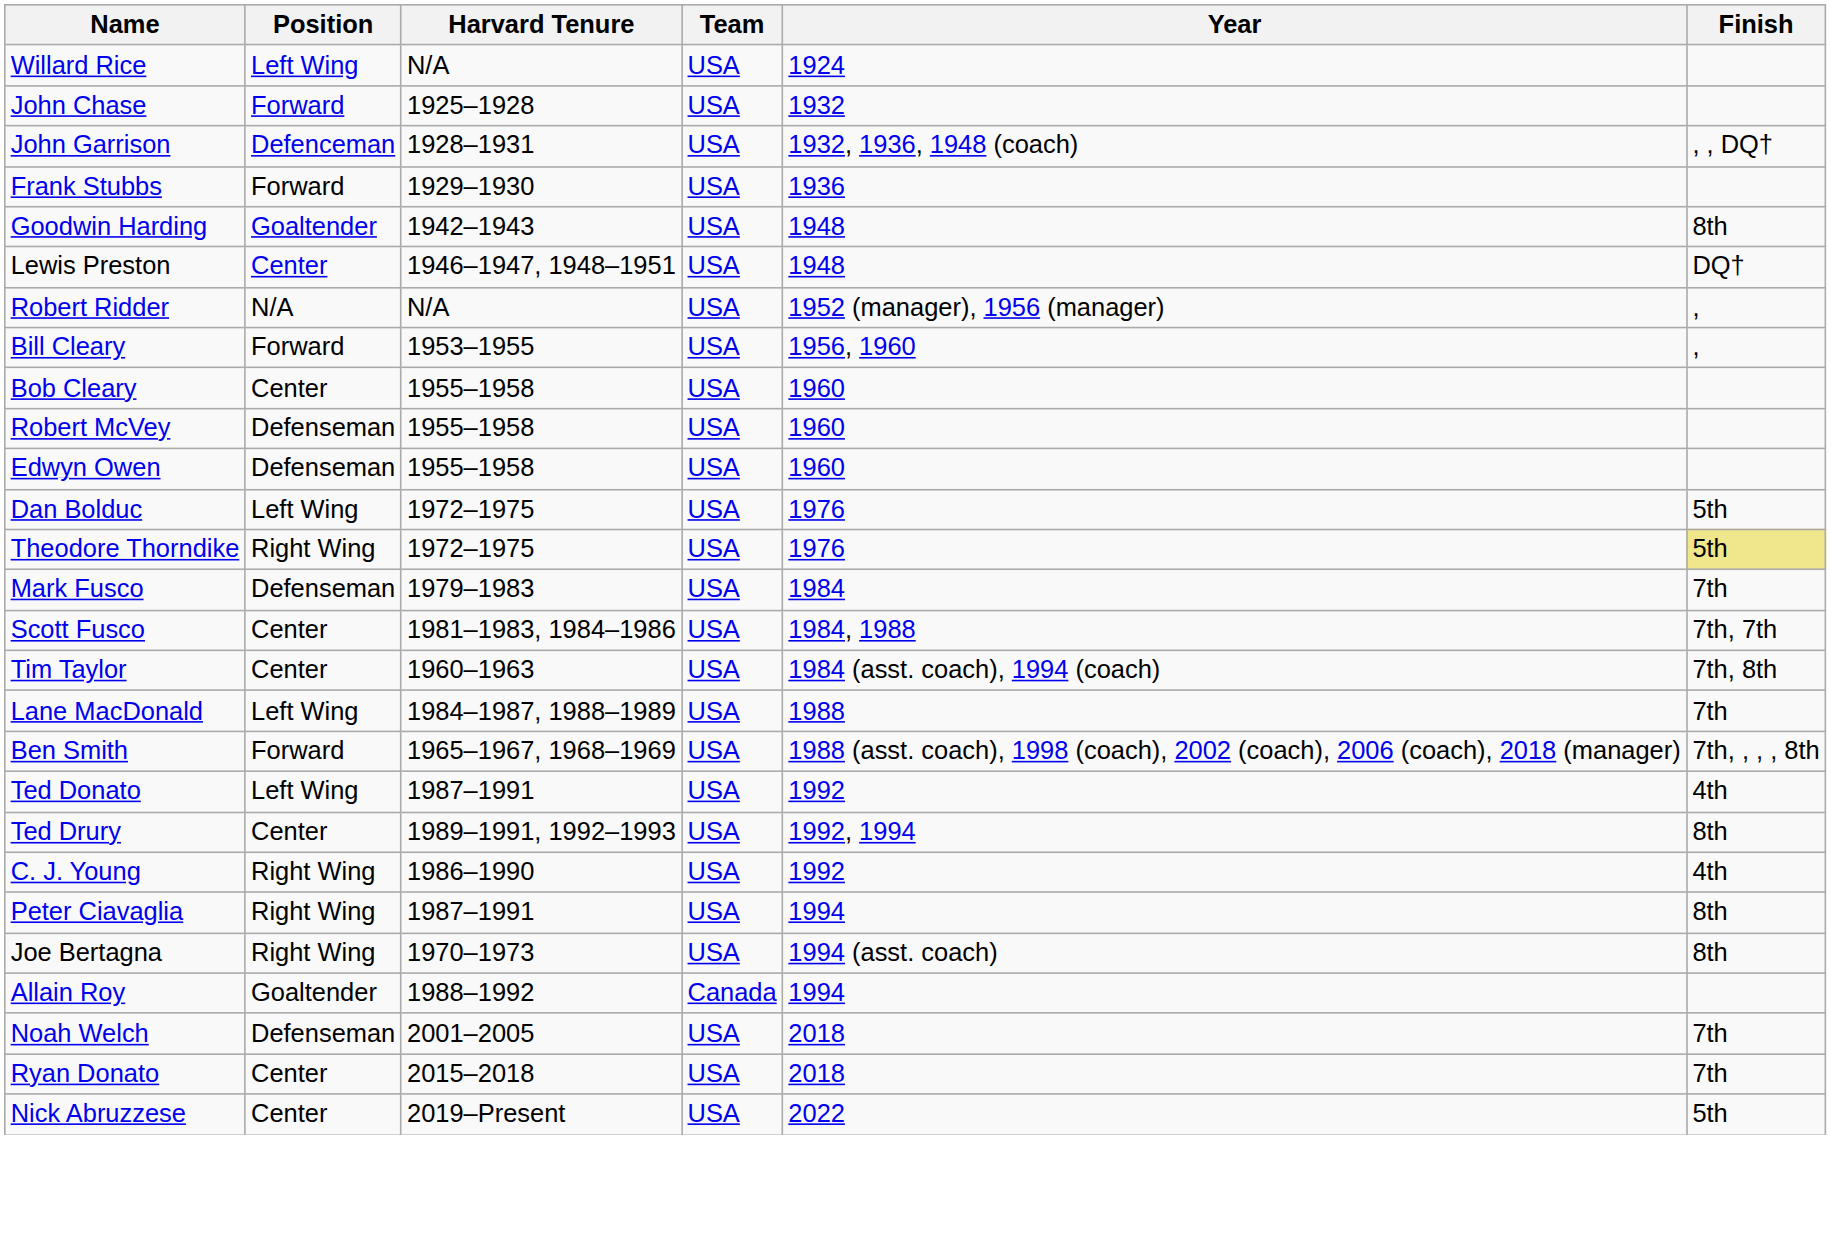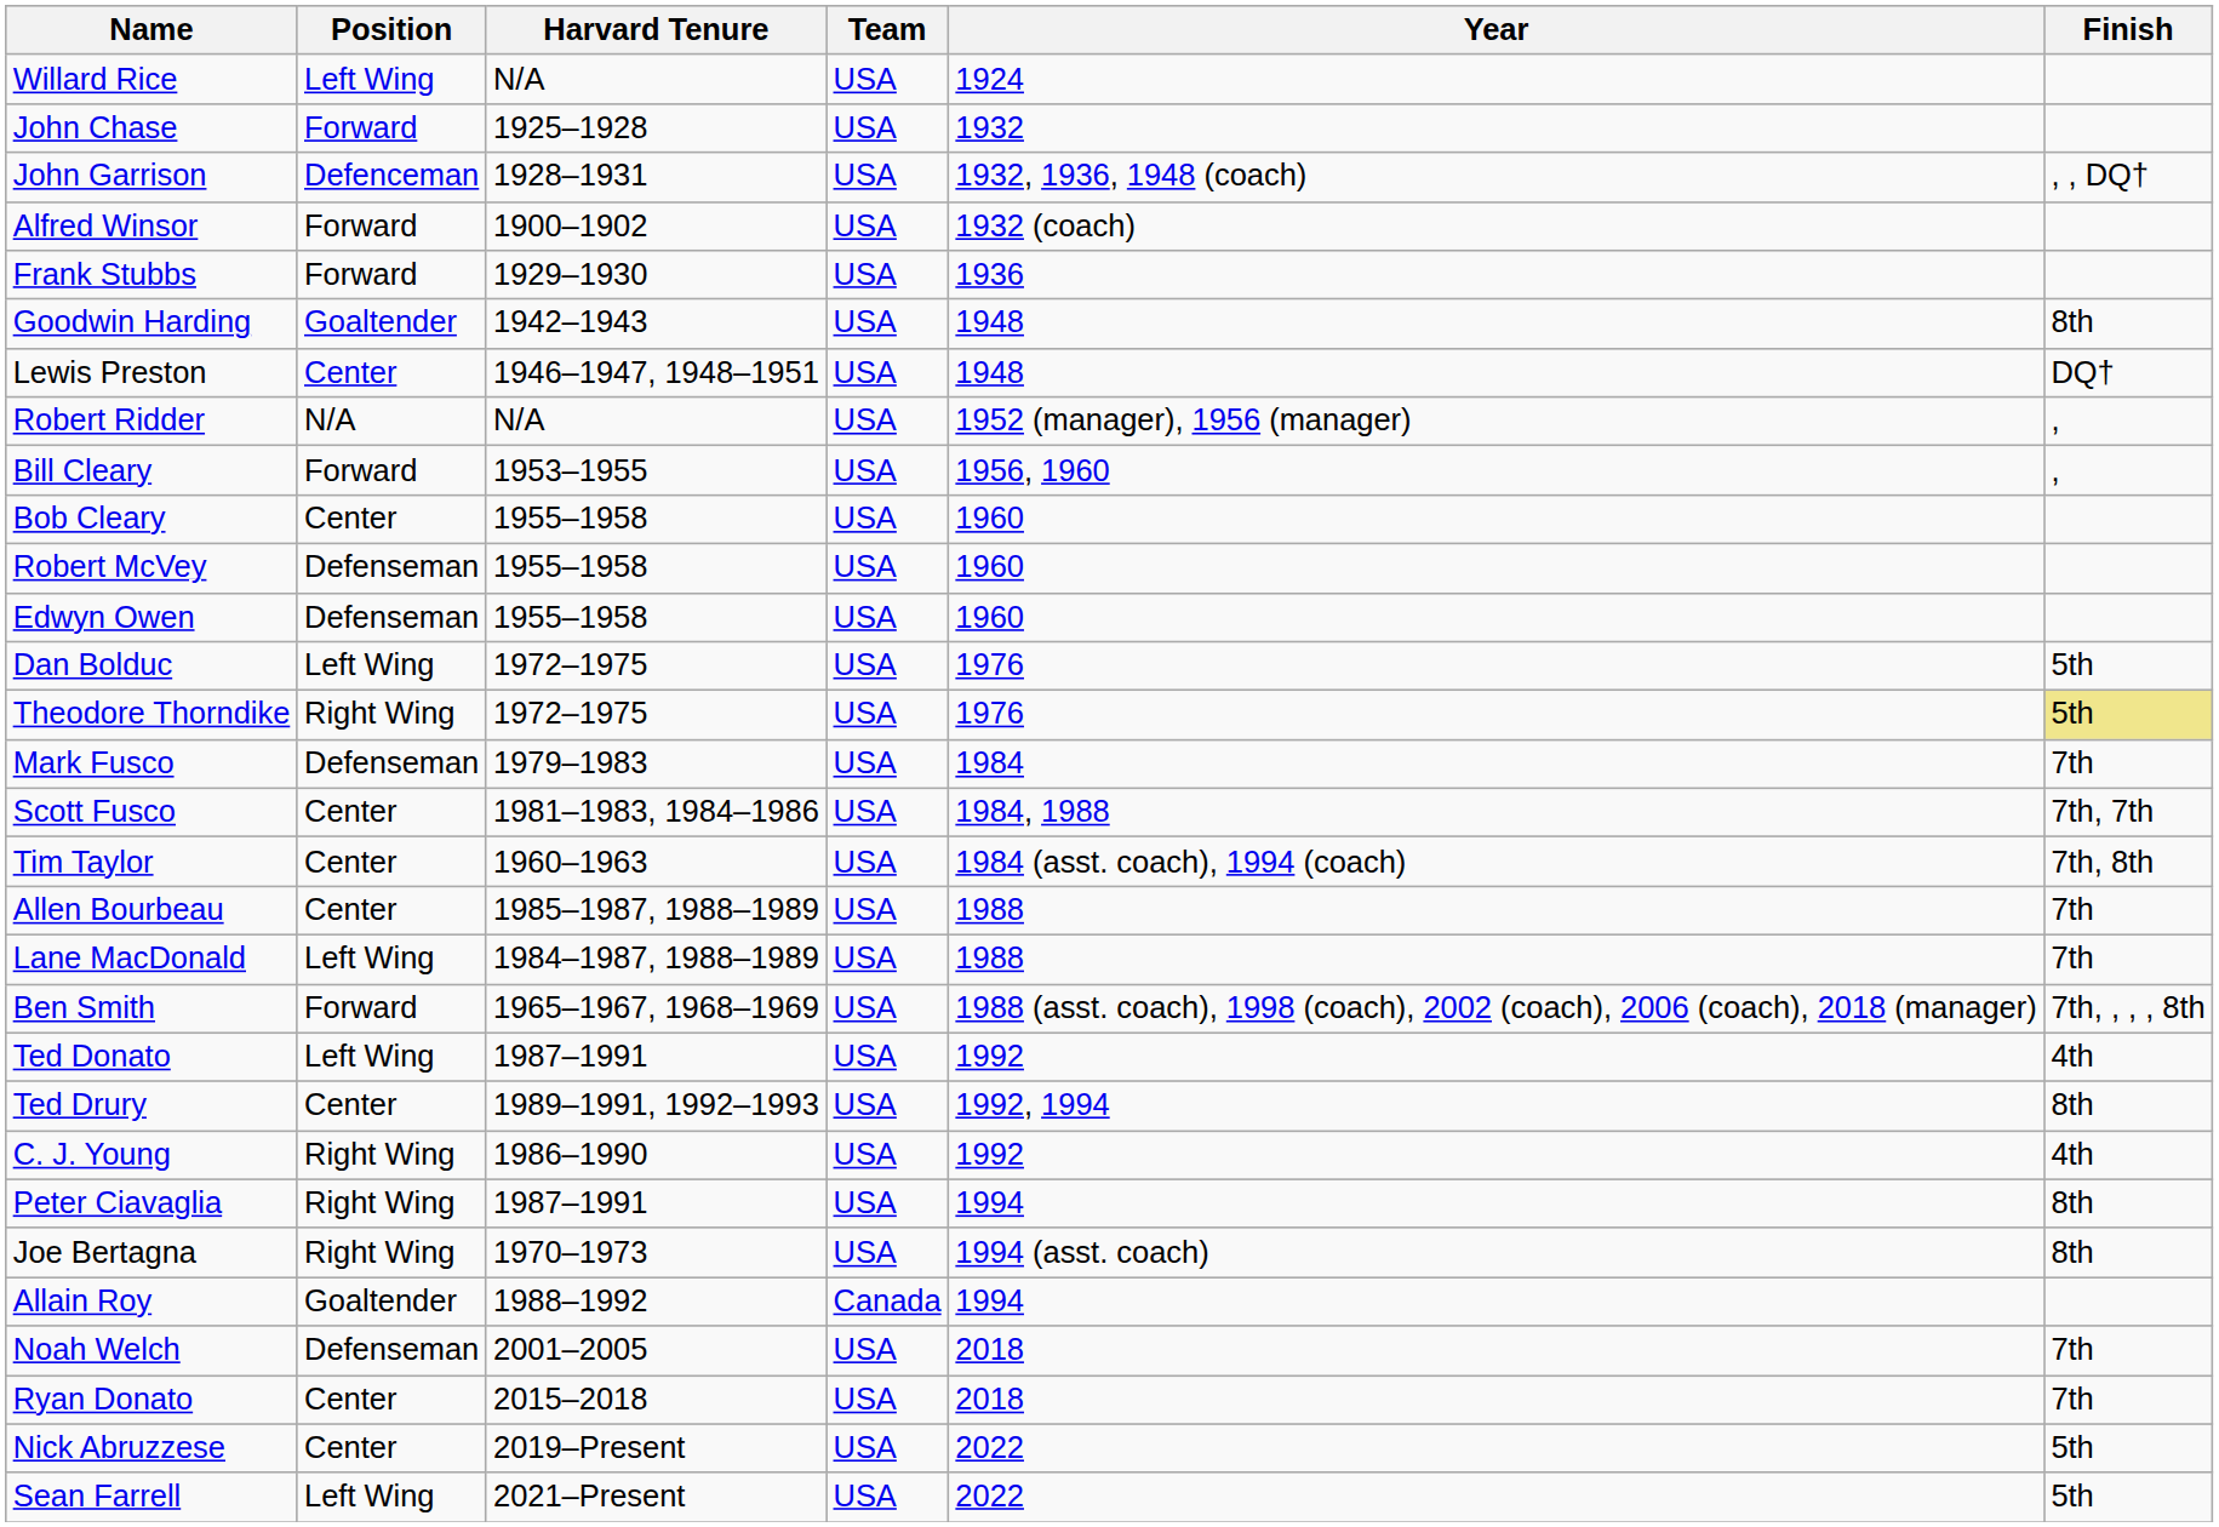+ row: Alfred Winsor | Forward | 1900–1902 | USA | 1932 (coach)
+ row: Allen Bourbeau | Center | 1985–1987, 1988–1989 | USA | 1988 | 7th
+ row: Sean Farrell | Left Wing | 2021–Present | USA | 2022 | 5th
